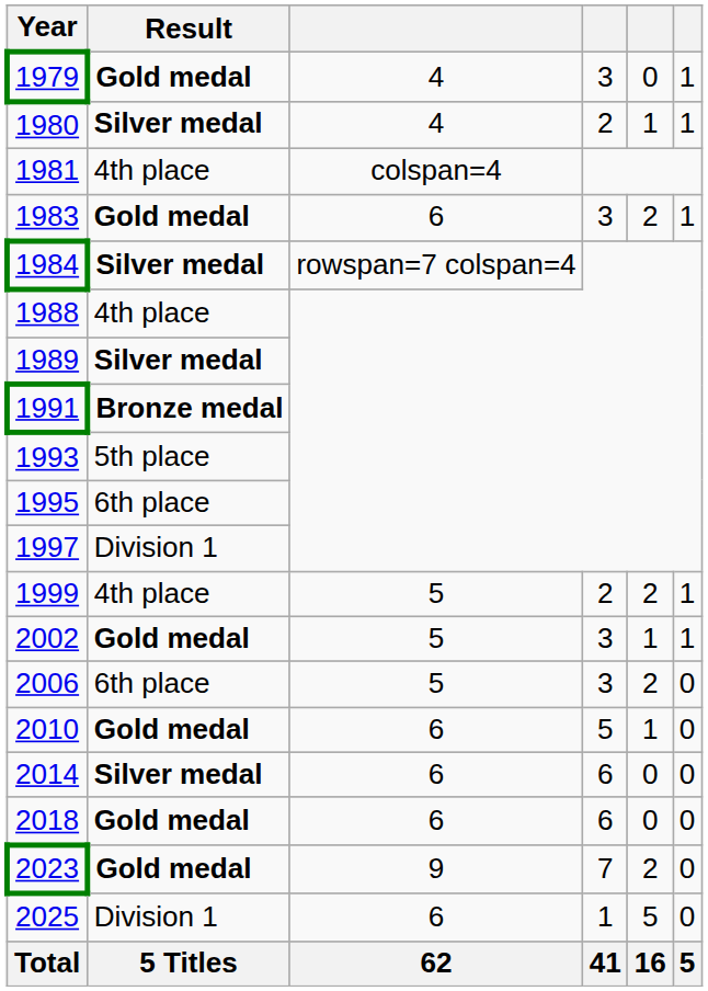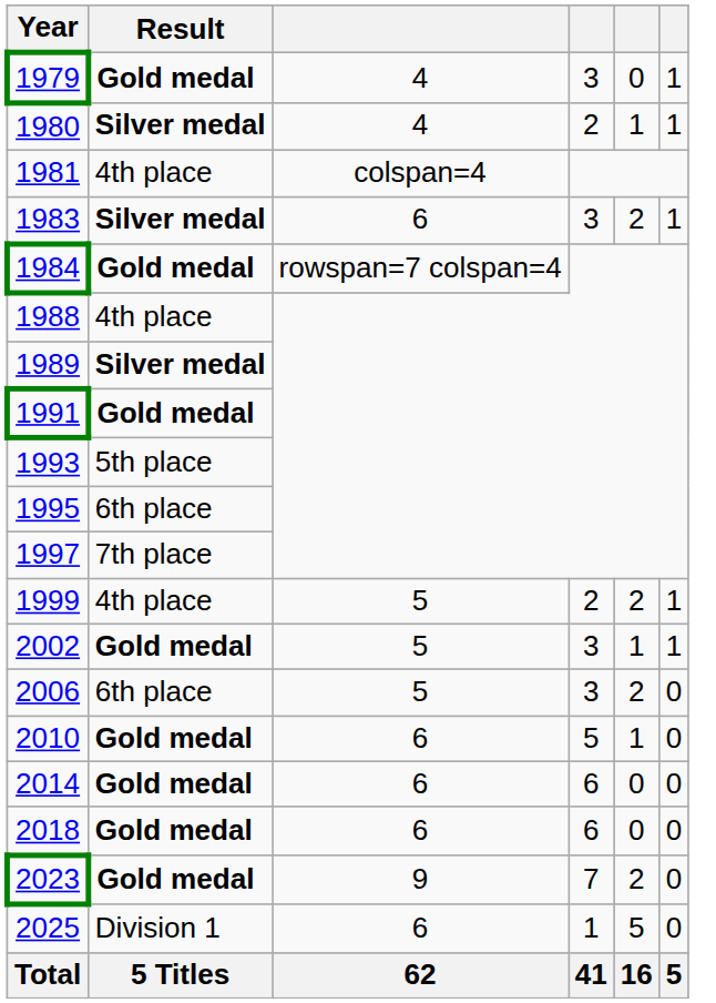1983 | Result: Gold medal -> Silver medal
1984 | Result: Silver medal -> Gold medal
1991 | Result: Bronze medal -> Gold medal
1997 | Result: Division 1 -> 7th place
2014 | Result: Silver medal -> Gold medal
